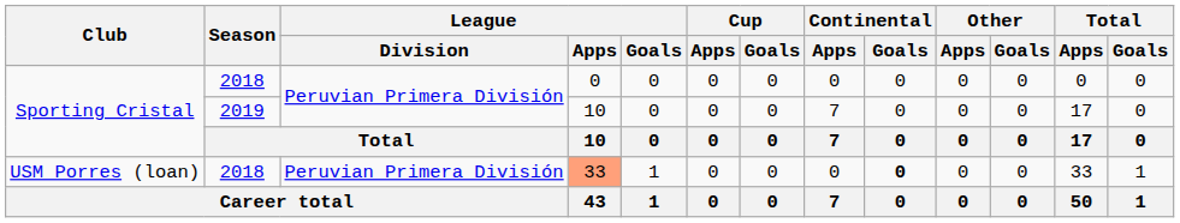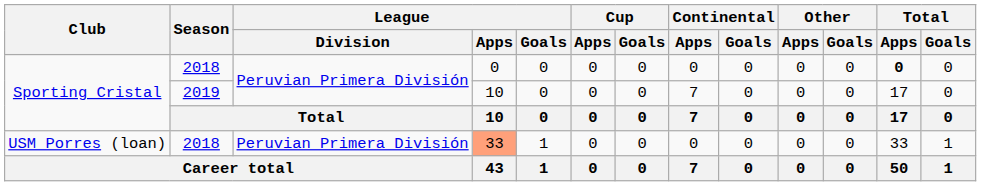row 3 | Total / Apps: normal -> bold
row 6 | Continental / Goals: bold -> normal
